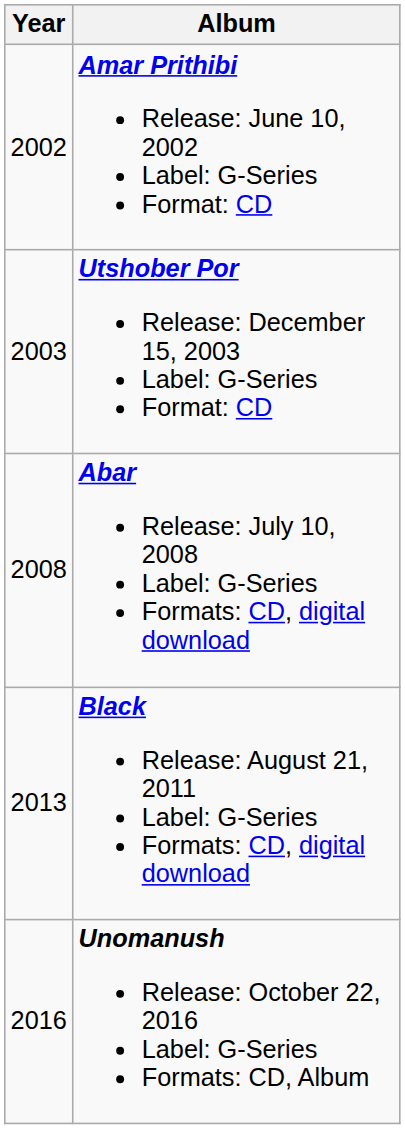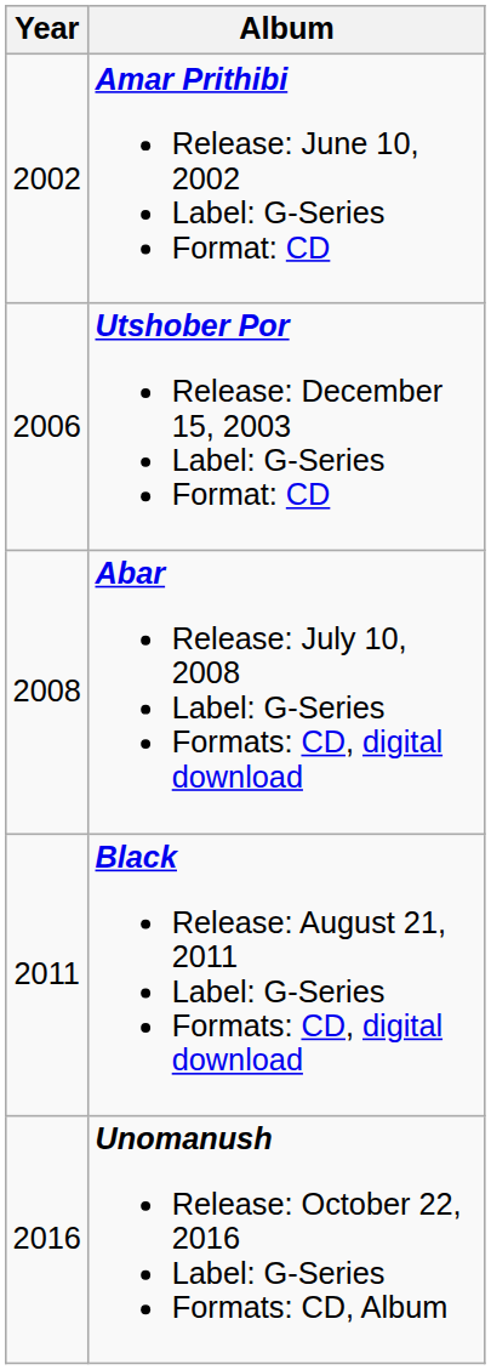row 3 | Year: 2003 -> 2006
row 5 | Year: 2013 -> 2011
